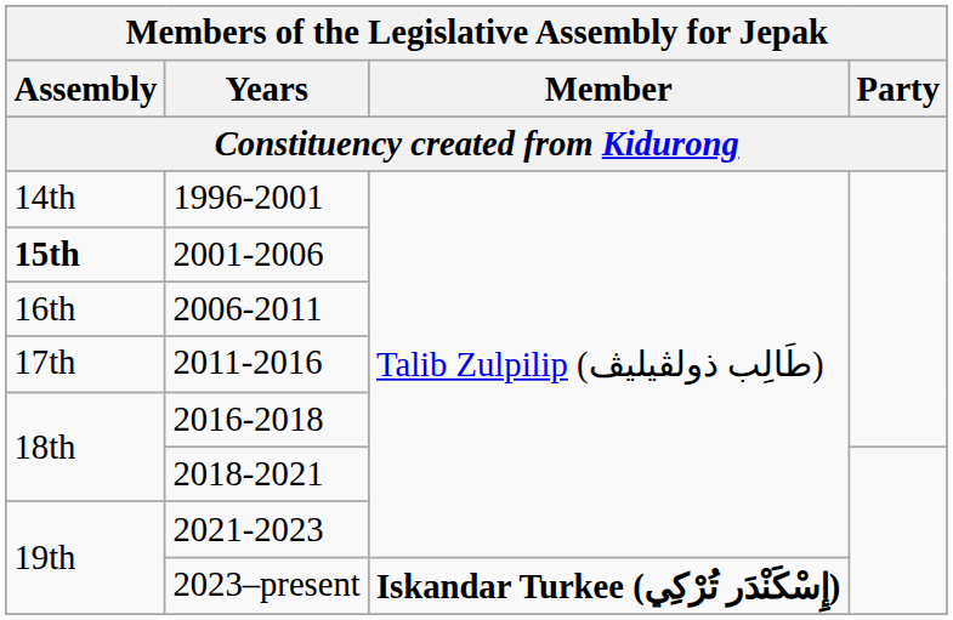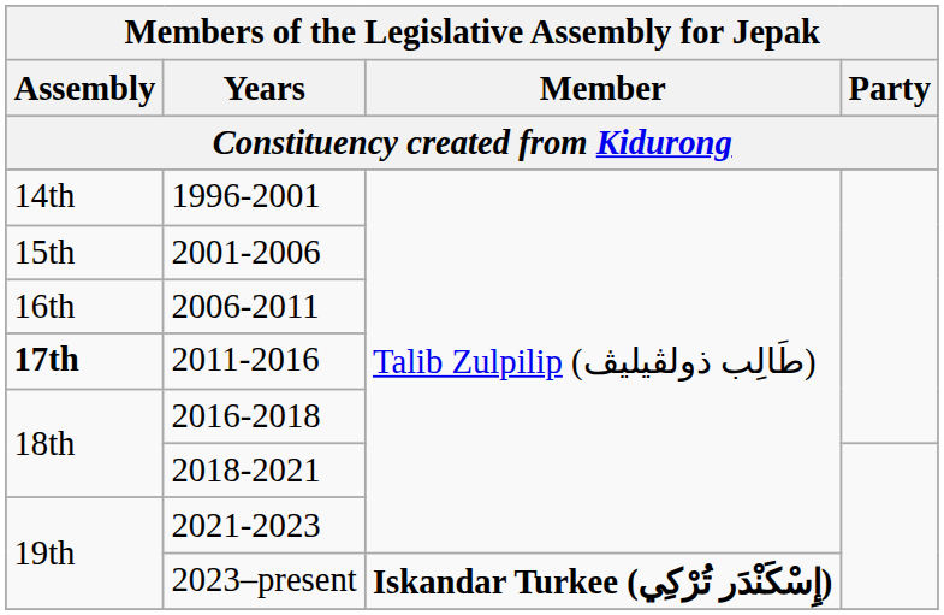2001-2006 | Assembly: bold -> normal
2011-2016 | Assembly: normal -> bold
